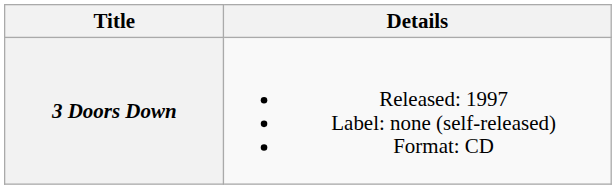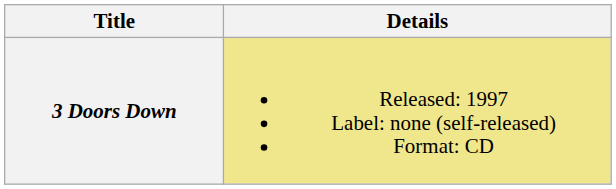3 Doors Down | Details: no background -> khaki background
